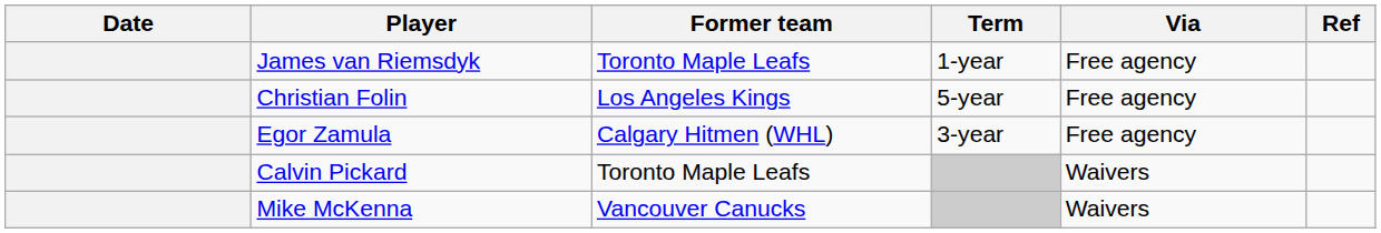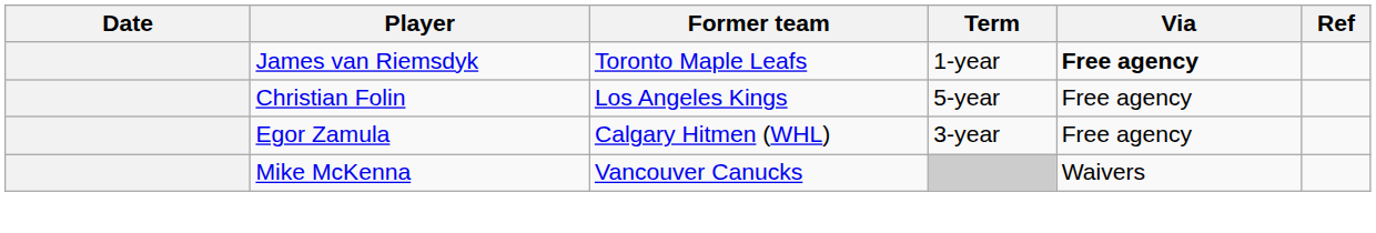James van Riemsdyk | Via: normal -> bold
- row: Calvin Pickard | Toronto Maple Leafs | Waivers
